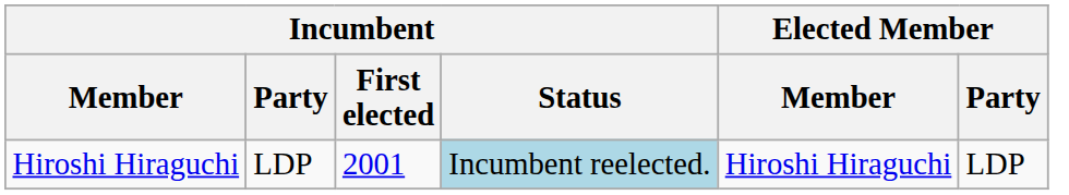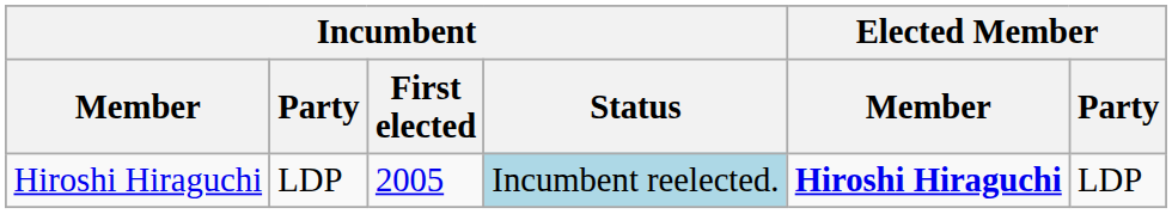row 3 | Incumbent / First elected: 2001 -> 2005
row 3 | Elected Member / Member: normal -> bold
